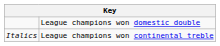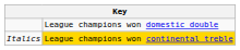Italics | column 2: no background -> gold background
